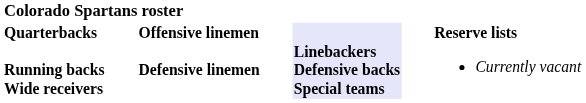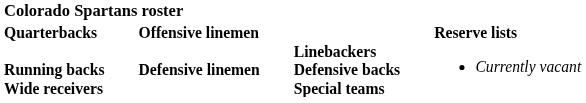Quarterbacks Running backs Wide receivers | column 3: lavender background -> no background
